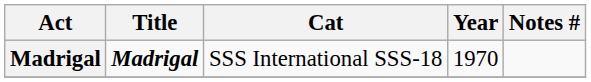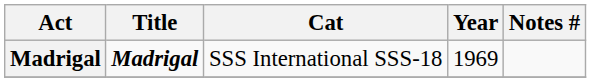row 2 | Year: 1970 -> 1969
